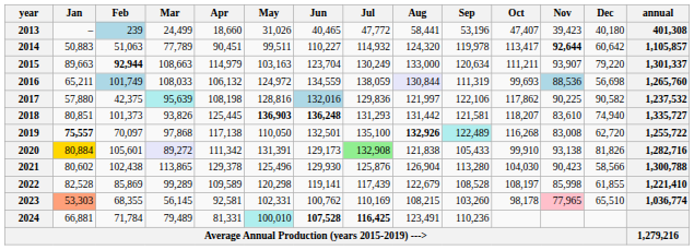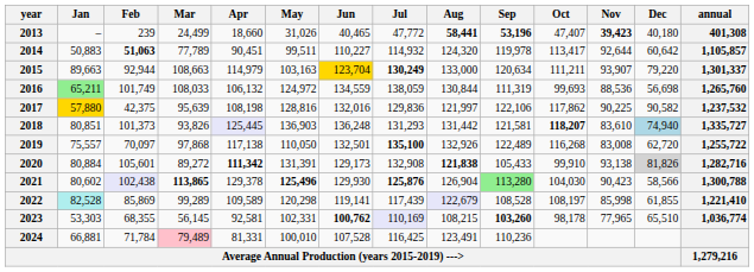2013 | Feb: lightblue background -> no background
2013 | Aug: normal -> bold
2013 | Sep: normal -> bold
2013 | Nov: normal -> bold
2014 | Feb: normal -> bold
2014 | Nov: bold -> normal
2015 | Feb: bold -> normal
2015 | Jun: no background -> gold background
2015 | Jul: normal -> bold
2016 | Jan: no background -> lightgreen background
2016 | Feb: lightblue background -> no background
2016 | Aug: lavender background -> no background
2016 | Nov: lightblue background -> no background
2017 | Jan: no background -> gold background
2017 | Mar: paleturquoise background -> no background
2017 | Jun: lightblue background -> no background
2018 | Apr: no background -> lavender background
2018 | May: bold -> normal
2018 | Jun: bold -> normal
2018 | Oct: normal -> bold
2018 | Dec: no background -> lightblue background
2019 | Jan: bold -> normal
2019 | Jul: normal -> bold
2019 | Aug: bold -> normal
2019 | Sep: paleturquoise background -> no background
2020 | Jan: gold background -> no background
2020 | Mar: lavender background -> no background
2020 | Apr: normal -> bold
2020 | Jul: lightgreen background -> no background
2020 | Aug: normal -> bold
2020 | Dec: no background -> lightgrey background
2021 | Feb: no background -> lavender background
2021 | Mar: normal -> bold
2021 | May: normal -> bold
2021 | Jul: normal -> bold
2021 | Sep: no background -> lightgreen background
2022 | Jan: no background -> paleturquoise background
2022 | Aug: no background -> lavender background
2023 | Jan: lightsalmon background -> no background
2023 | Jun: normal -> bold
2023 | Jul: no background -> lavender background
2023 | Sep: normal -> bold
2023 | Nov: pink background -> no background
2024 | Mar: no background -> pink background
2024 | May: paleturquoise background -> no background
2024 | Jun: bold -> normal
2024 | Jul: bold -> normal
